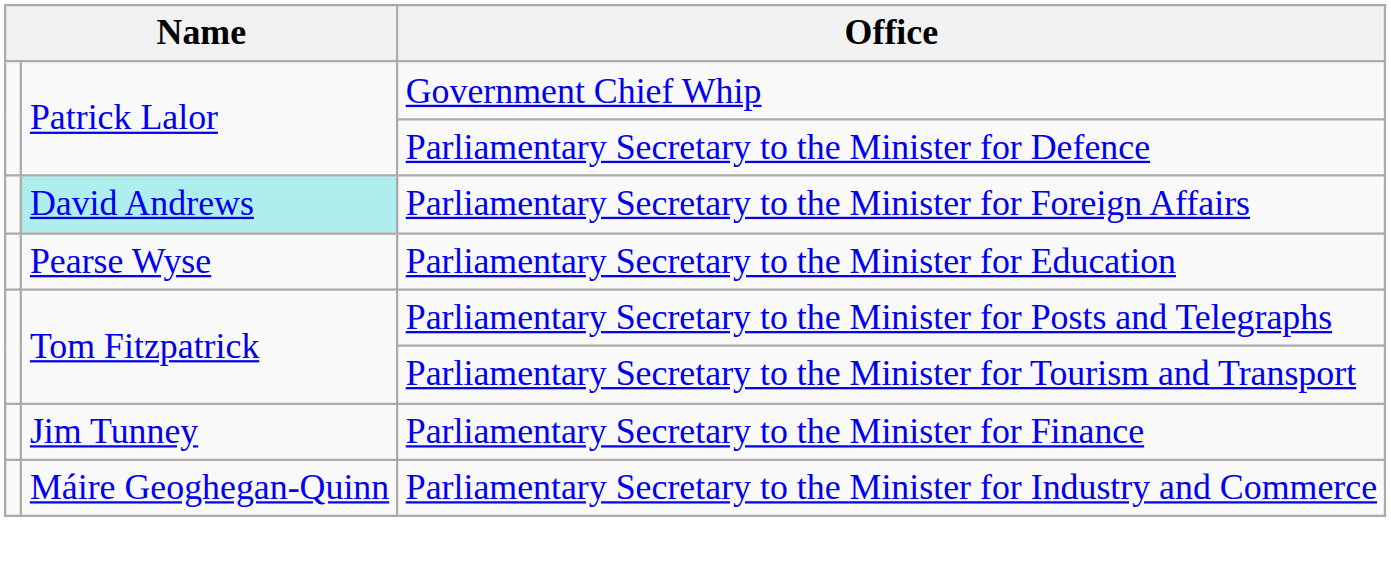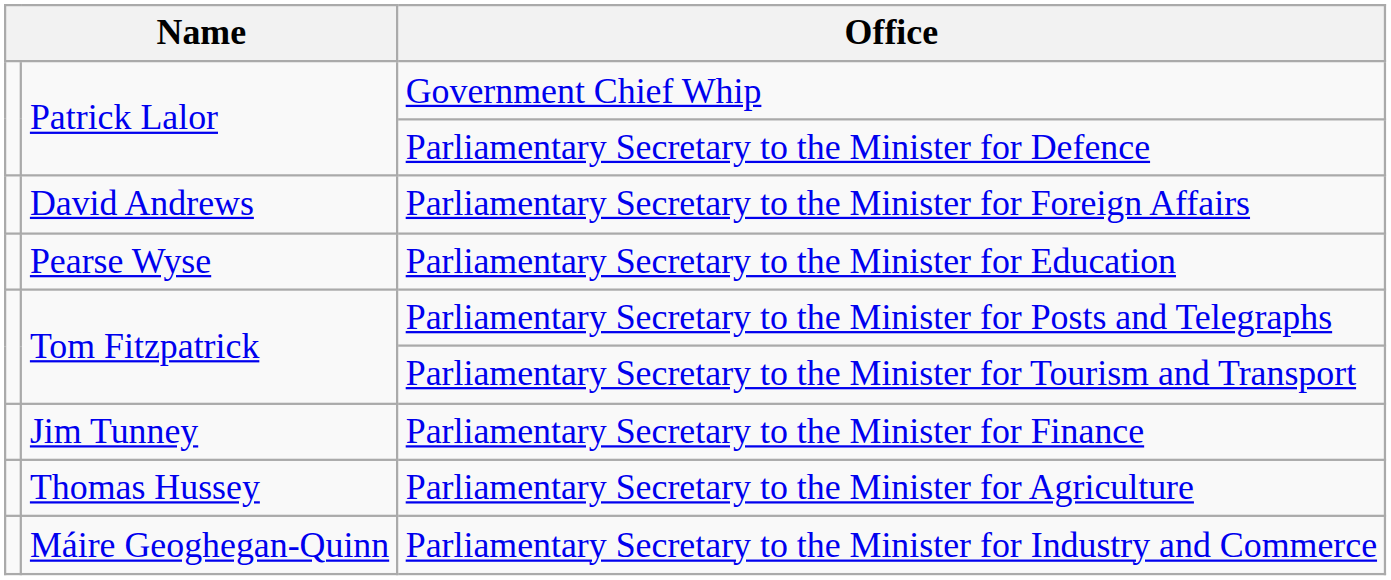Parliamentary Secretary to the Minister for Foreign Affairs | column 2: paleturquoise background -> no background
+ row: Thomas Hussey | Parliamentary Secretary to the Minister for Agriculture
